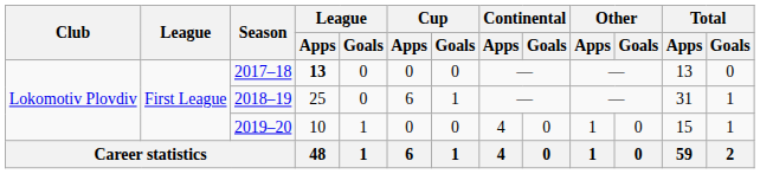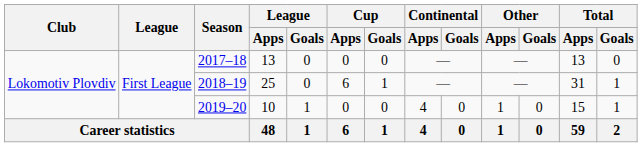2017–18 | League / Apps: bold -> normal
